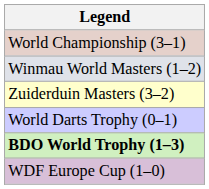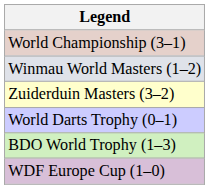row 6 | column 1: bold -> normal
